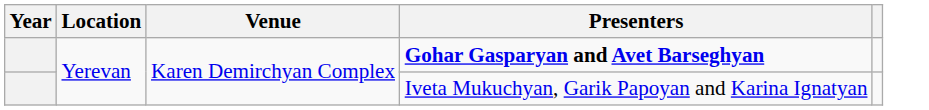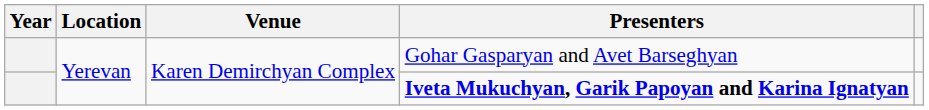Gohar Gasparyan and Avet Barseghyan | Presenters: bold -> normal
Iveta Mukuchyan, Garik Papoyan and Karina Ignatyan | Presenters: normal -> bold
